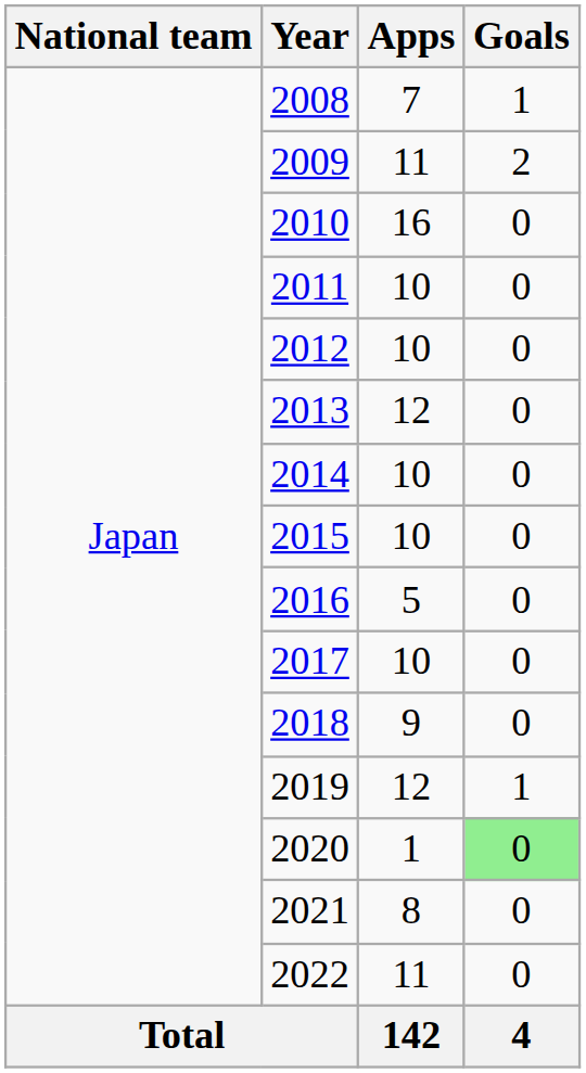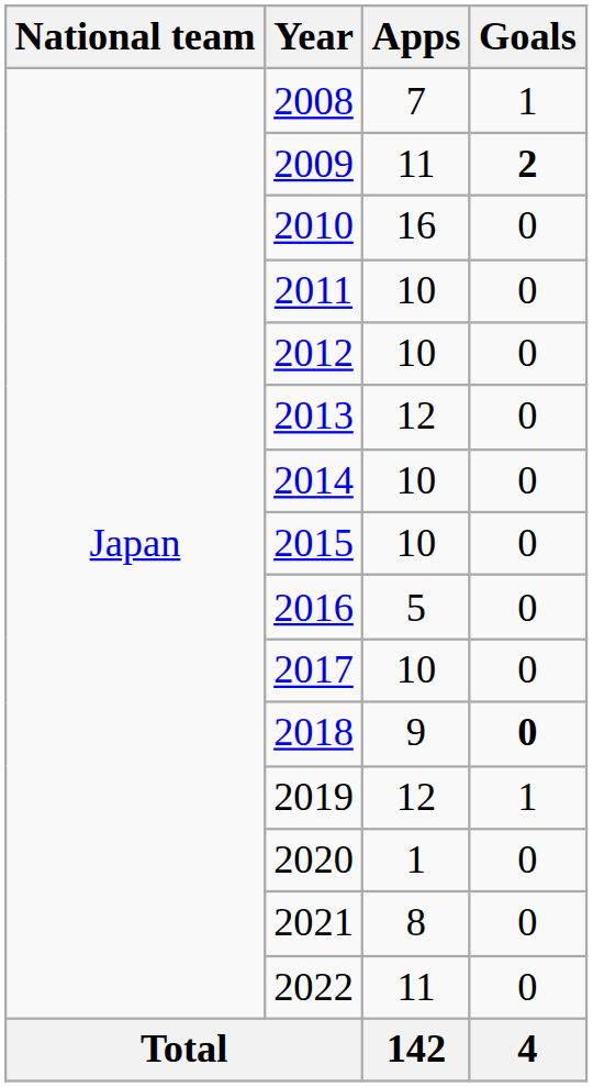2009 | Goals: normal -> bold
2018 | Goals: normal -> bold
2020 | Goals: lightgreen background -> no background
